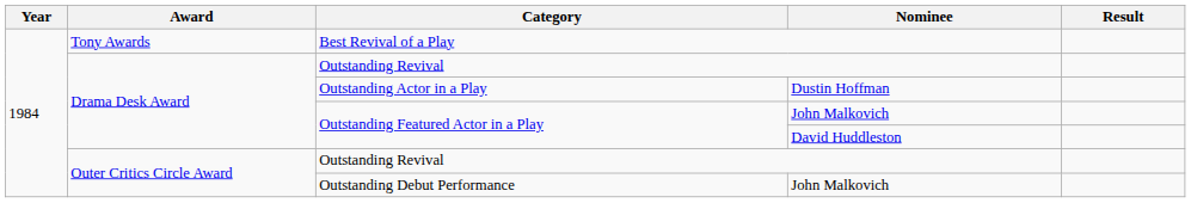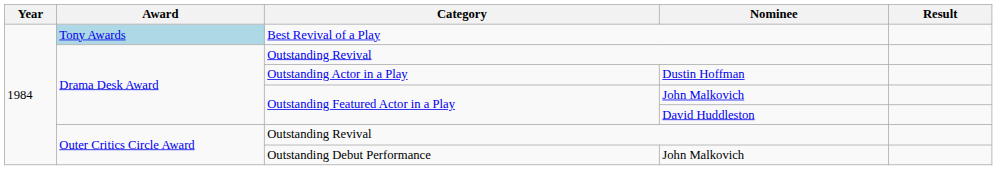Best Revival of a Play | Award: no background -> lightblue background
